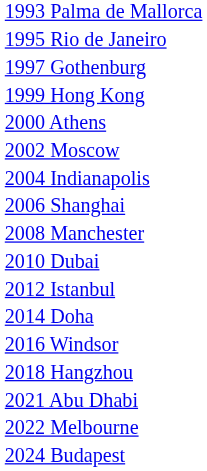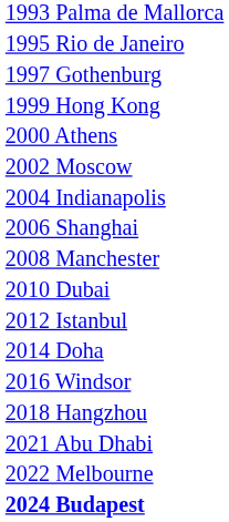2024 Budapest | column 1: normal -> bold
